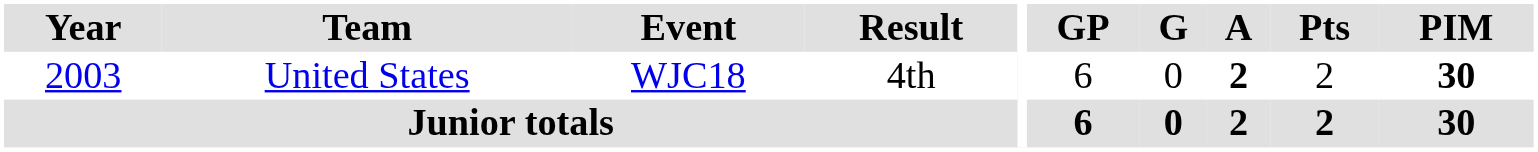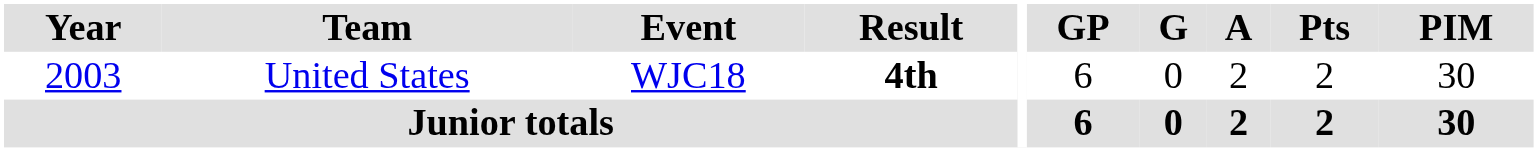United States | Result: normal -> bold
United States | A: bold -> normal
United States | PIM: bold -> normal
